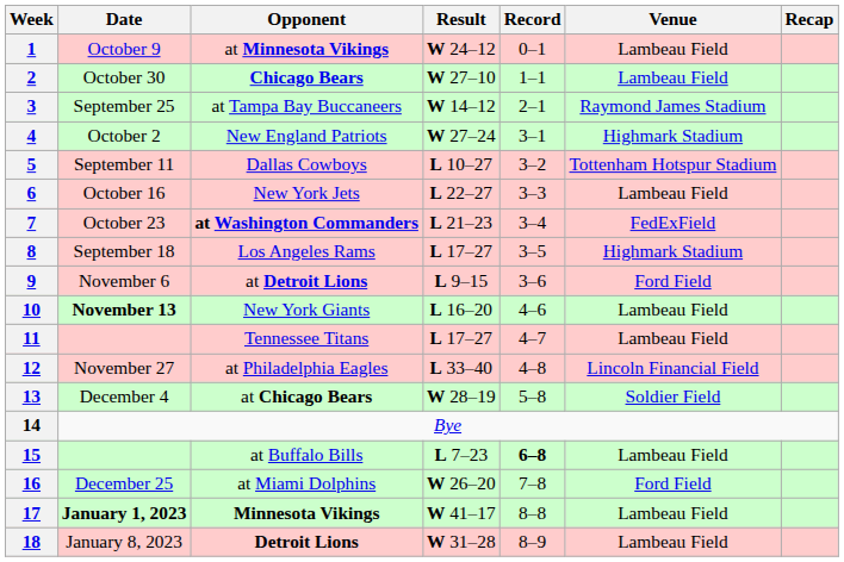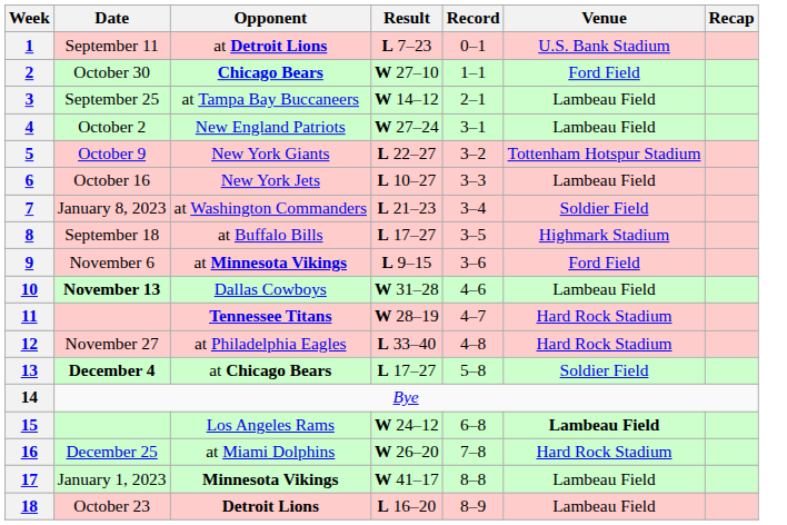1 | Date: October 9 -> September 11
1 | Opponent: at Minnesota Vikings -> at Detroit Lions
1 | Result: W 24–12 -> L 7–23
1 | Venue: Lambeau Field -> U.S. Bank Stadium
2 | Venue: Lambeau Field -> Ford Field
3 | Venue: Raymond James Stadium -> Lambeau Field
4 | Venue: Highmark Stadium -> Lambeau Field
5 | Date: September 11 -> October 9
5 | Opponent: Dallas Cowboys -> New York Giants
5 | Result: L 10–27 -> L 22–27
6 | Result: L 22–27 -> L 10–27
7 | Date: October 23 -> January 8, 2023
7 | Opponent: bold -> normal
7 | Venue: FedExField -> Soldier Field
8 | Opponent: Los Angeles Rams -> at Buffalo Bills
9 | Opponent: at Detroit Lions -> at Minnesota Vikings
10 | Opponent: New York Giants -> Dallas Cowboys
10 | Result: L 16–20 -> W 31–28
11 | Opponent: normal -> bold
11 | Result: L 17–27 -> W 28–19
11 | Venue: Lambeau Field -> Hard Rock Stadium
12 | Venue: Lincoln Financial Field -> Hard Rock Stadium
13 | Date: normal -> bold
13 | Result: W 28–19 -> L 17–27
15 | Opponent: at Buffalo Bills -> Los Angeles Rams
15 | Result: L 7–23 -> W 24–12
15 | Record: bold -> normal
15 | Venue: normal -> bold
16 | Venue: Ford Field -> Hard Rock Stadium
17 | Date: bold -> normal
18 | Date: January 8, 2023 -> October 23
18 | Result: W 31–28 -> L 16–20
